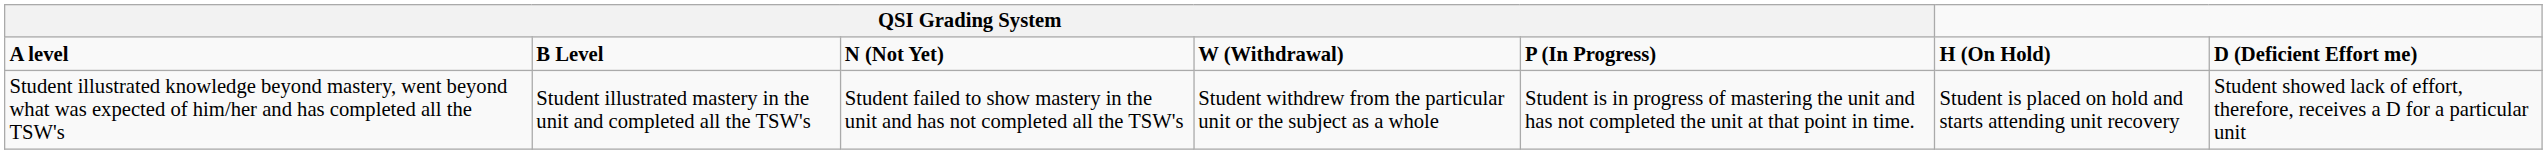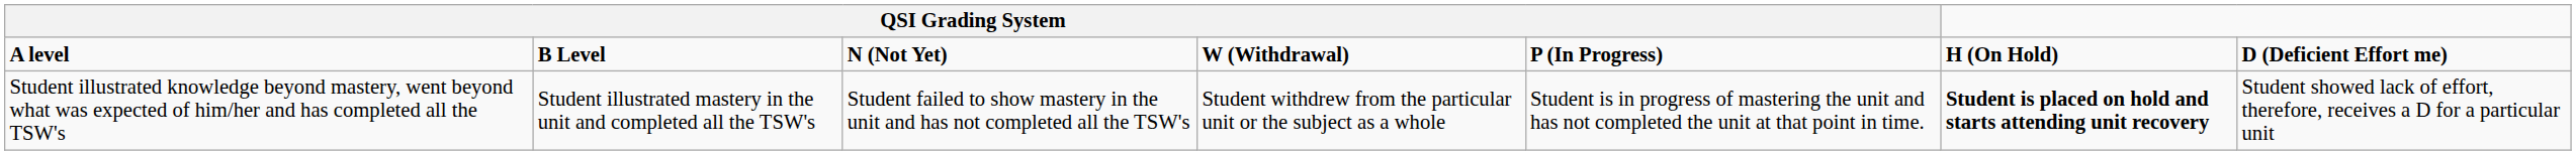row 3 | H (On Hold): normal -> bold
